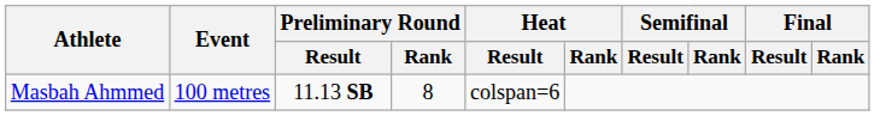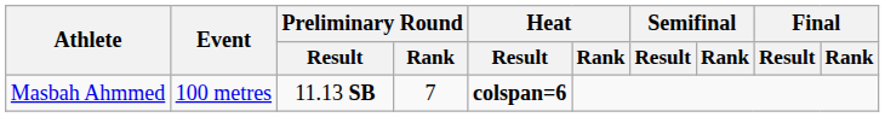Masbah Ahmmed | Preliminary Round / Rank: 8 -> 7
Masbah Ahmmed | Heat / Result: normal -> bold
